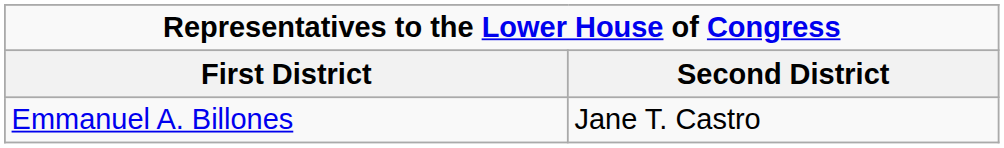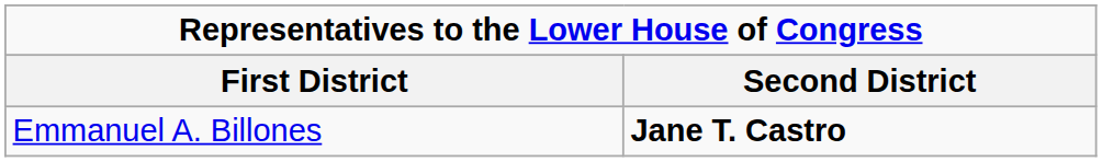Emmanuel A. Billones | Second District: normal -> bold
